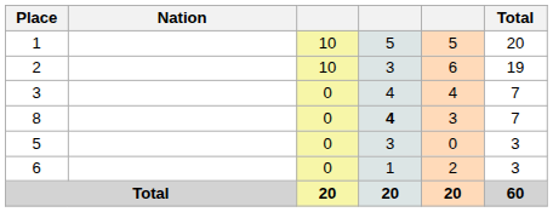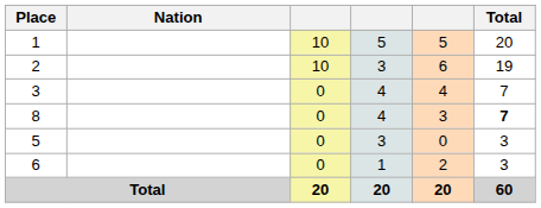8 | column 4: bold -> normal
8 | Total: normal -> bold
